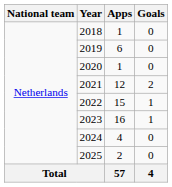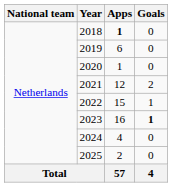2018 | Apps: normal -> bold
2023 | Goals: normal -> bold
